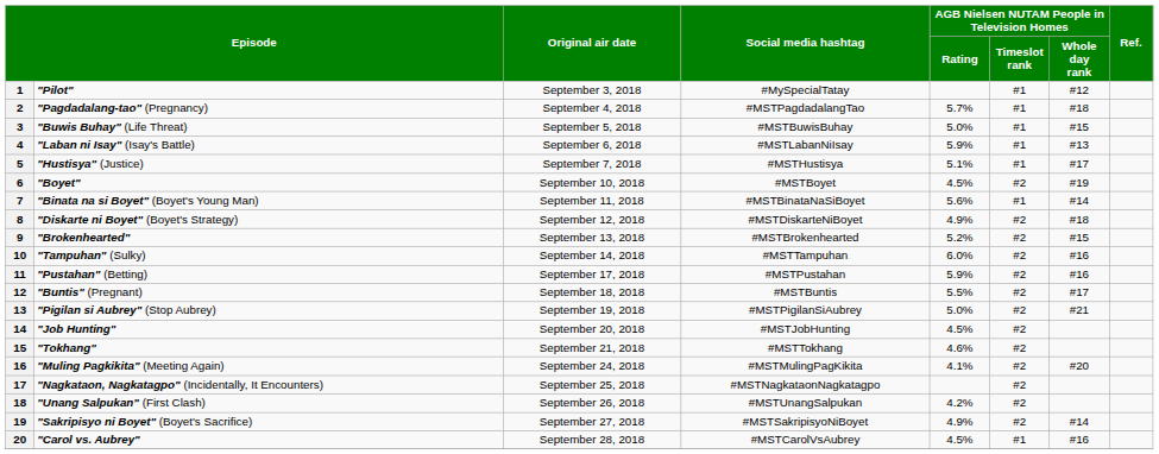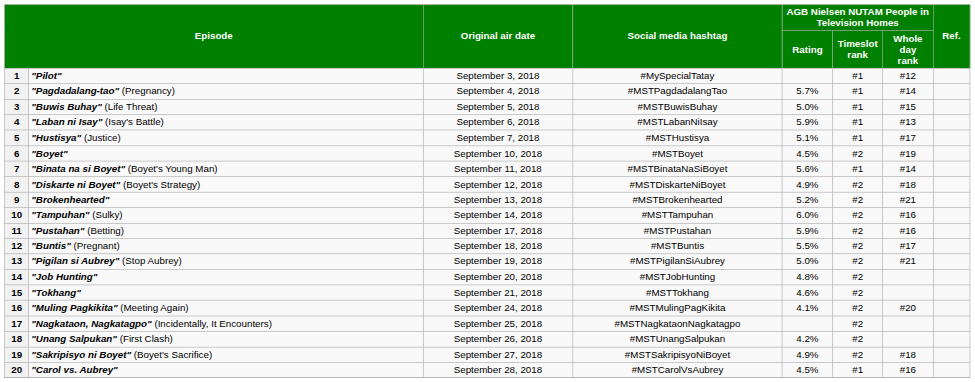2 | column 7: #18 -> #14
9 | column 7: #15 -> #21
14 | AGB Nielsen NUTAM People in Television Homes / Rating: 4.5% -> 4.8%
19 | column 7: #14 -> #18
